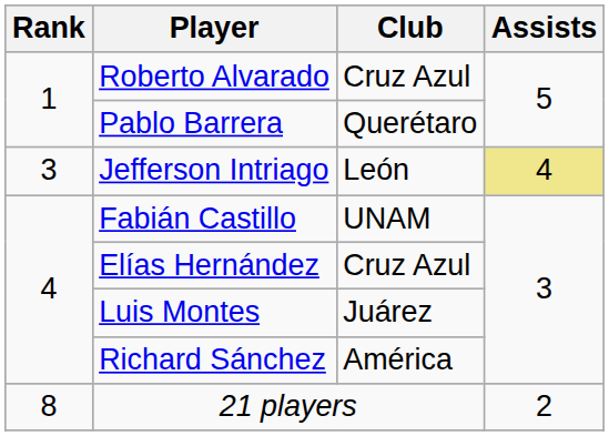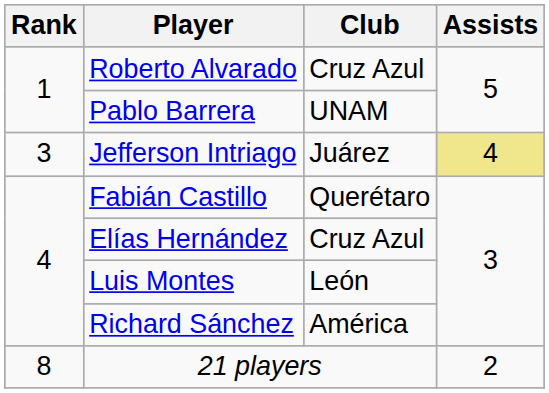Pablo Barrera | Club: Querétaro -> UNAM
Jefferson Intriago | Club: León -> Juárez
Fabián Castillo | Club: UNAM -> Querétaro
Luis Montes | Club: Juárez -> León
